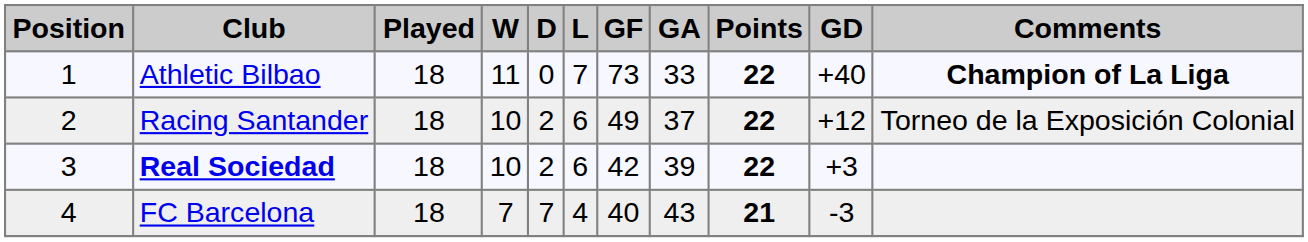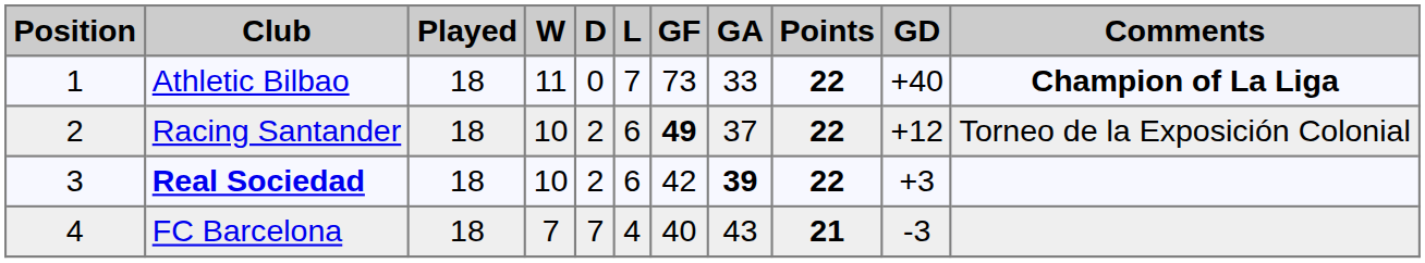Racing Santander | GF: normal -> bold
Real Sociedad | GA: normal -> bold
